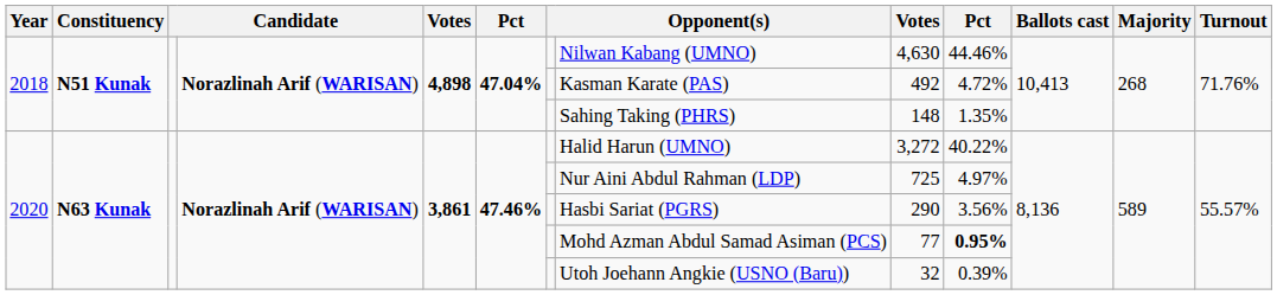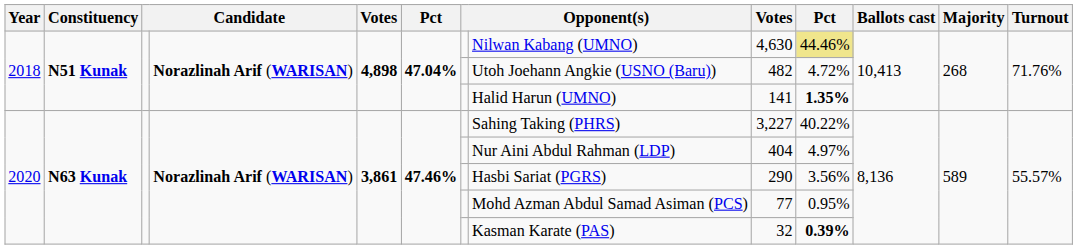row 2 | column 10: no background -> khaki background
row 3 | column 8: Kasman Karate (PAS) -> Utoh Joehann Angkie (USNO (Baru))
row 3 | column 9: 492 -> 482
row 4 | column 8: Sahing Taking (PHRS) -> Halid Harun (UMNO)
row 4 | column 9: 148 -> 141
row 4 | column 10: normal -> bold
row 5 | column 8: Halid Harun (UMNO) -> Sahing Taking (PHRS)
row 5 | column 9: 3,272 -> 3,227
row 6 | column 9: 725 -> 404
row 8 | column 10: bold -> normal
row 9 | column 8: Utoh Joehann Angkie (USNO (Baru)) -> Kasman Karate (PAS)
row 9 | column 10: normal -> bold
